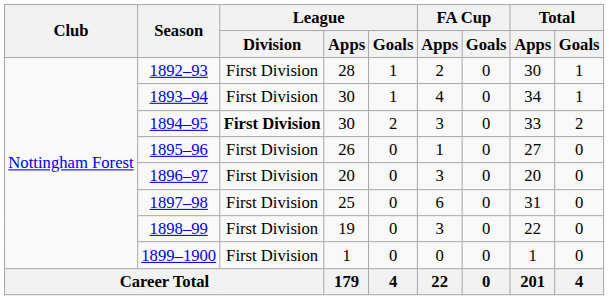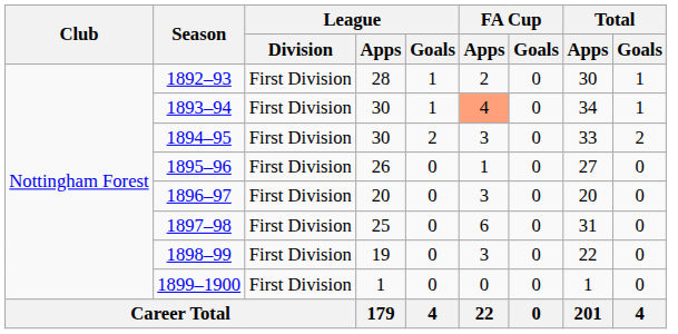1893–94 | FA Cup / Apps: no background -> lightsalmon background
1894–95 | League / Division: bold -> normal
